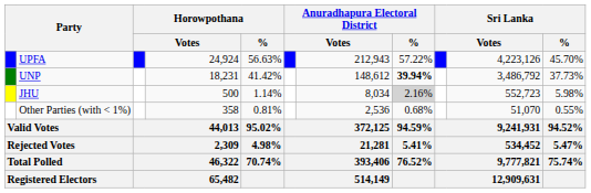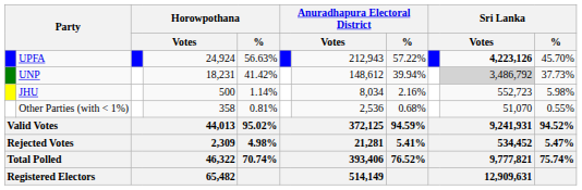UPFA | column 10: normal -> bold
UNP | Anuradhapura Electoral District / %: bold -> normal
UNP | column 10: no background -> lightgrey background
JHU | Anuradhapura Electoral District / %: lightgrey background -> no background
